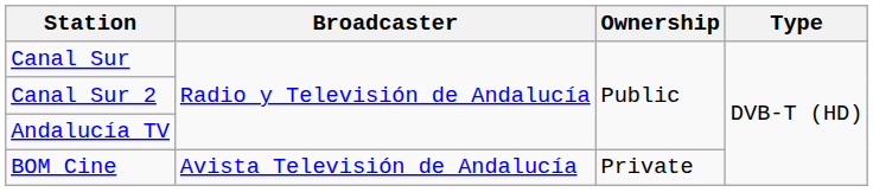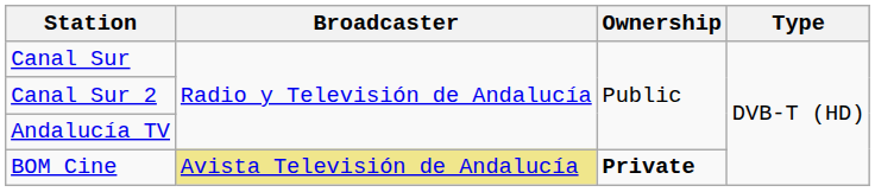BOM Cine | Broadcaster: no background -> khaki background
BOM Cine | Ownership: normal -> bold
